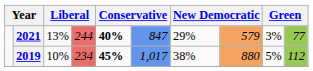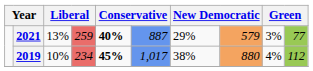2021 | column 4: 244 -> 259
2021 | column 6: 847 -> 887
2019 | column 9: 5% -> 4%
